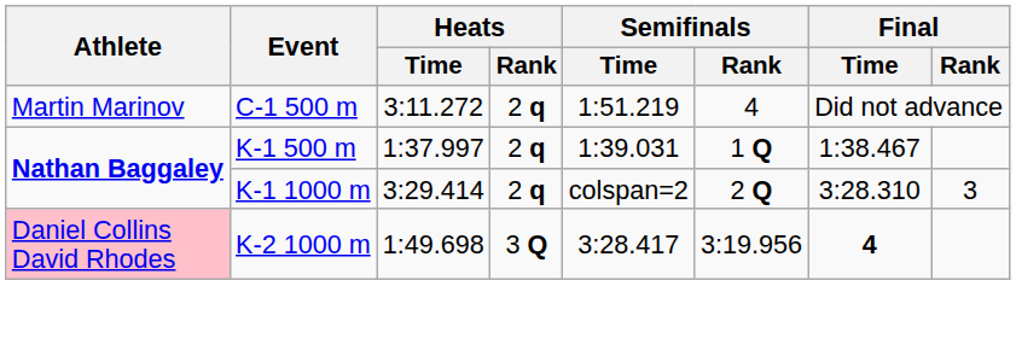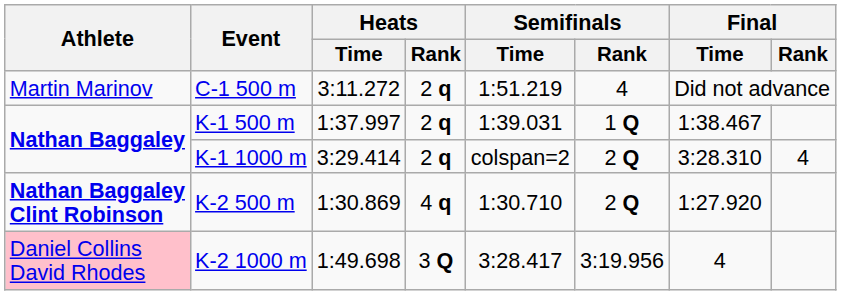K-1 1000 m | Final / Rank: 3 -> 4
+ row: Nathan Baggaley Clint Robinson | K-2 500 m | 1:30.869 | 4 q | 1:30.710 | 2 Q | 1:27.920
K-2 1000 m | Final / Time: bold -> normal
